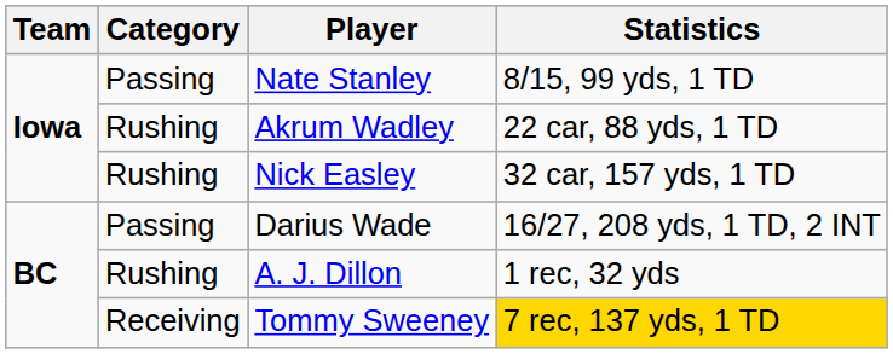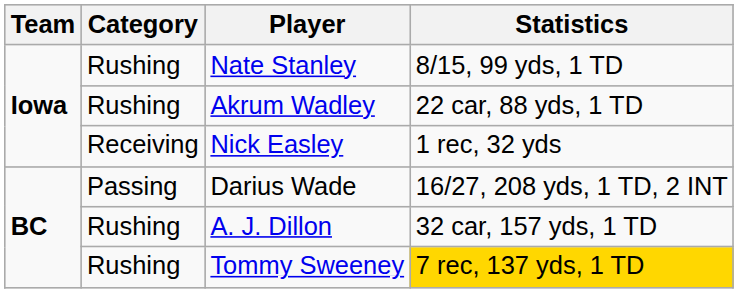Nate Stanley | Category: Passing -> Rushing
Nick Easley | Category: Rushing -> Receiving
Nick Easley | Statistics: 32 car, 157 yds, 1 TD -> 1 rec, 32 yds
A. J. Dillon | Statistics: 1 rec, 32 yds -> 32 car, 157 yds, 1 TD
Tommy Sweeney | Category: Receiving -> Rushing
